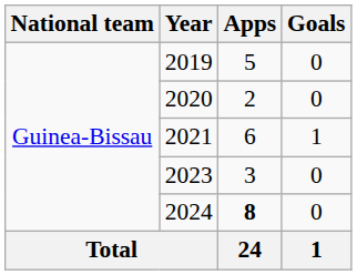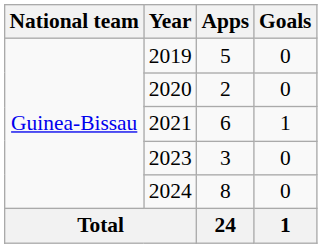2024 | Apps: bold -> normal
